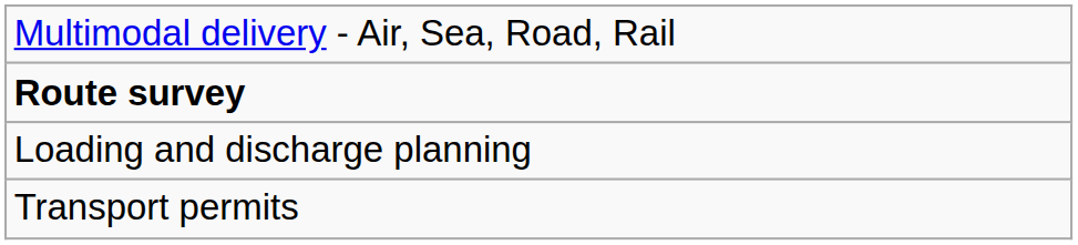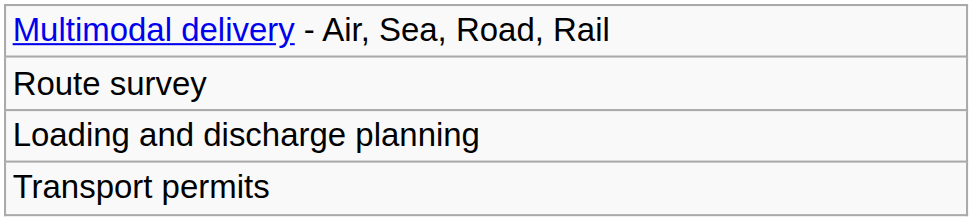row 2 | column 1: bold -> normal
